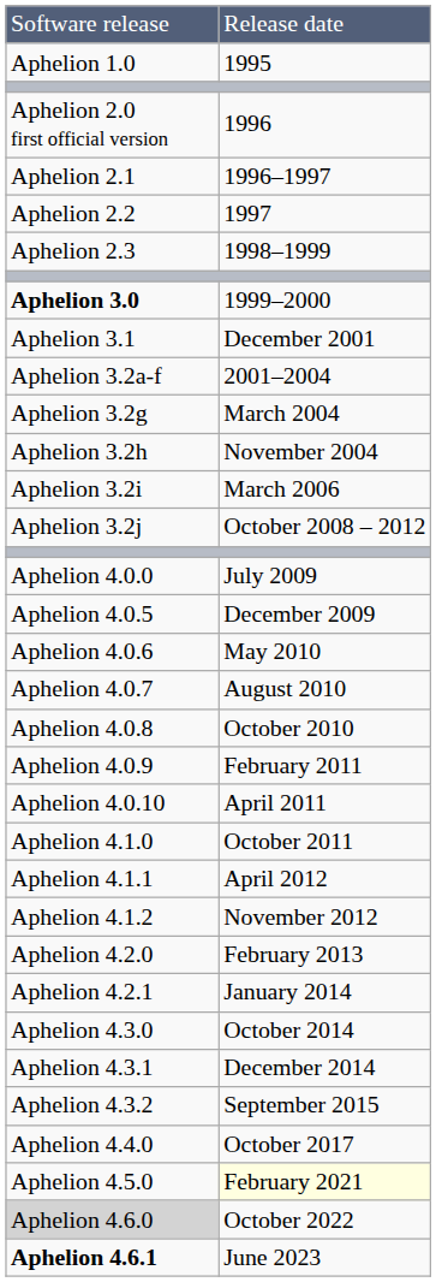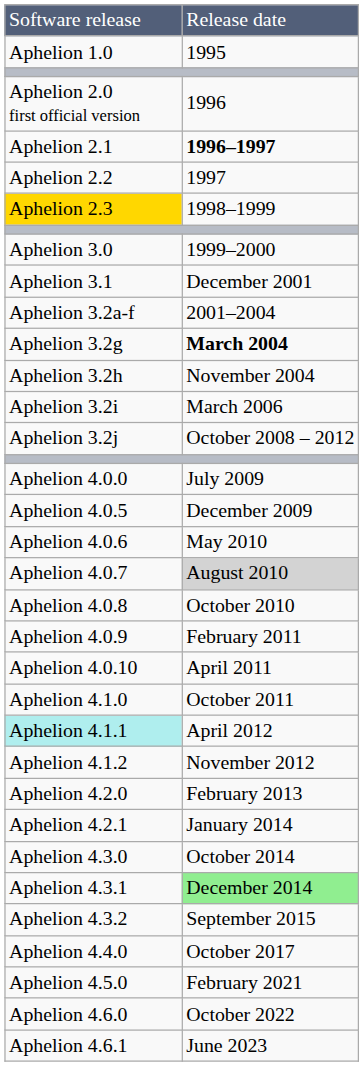row 5 | column 2: normal -> bold
row 7 | column 1: no background -> gold background
row 9 | column 1: bold -> normal
row 12 | column 2: normal -> bold
row 20 | column 2: no background -> lightgrey background
row 25 | column 1: no background -> paleturquoise background
row 30 | column 2: no background -> lightgreen background
row 33 | column 2: lightyellow background -> no background
row 34 | column 1: lightgrey background -> no background
row 35 | column 1: bold -> normal
